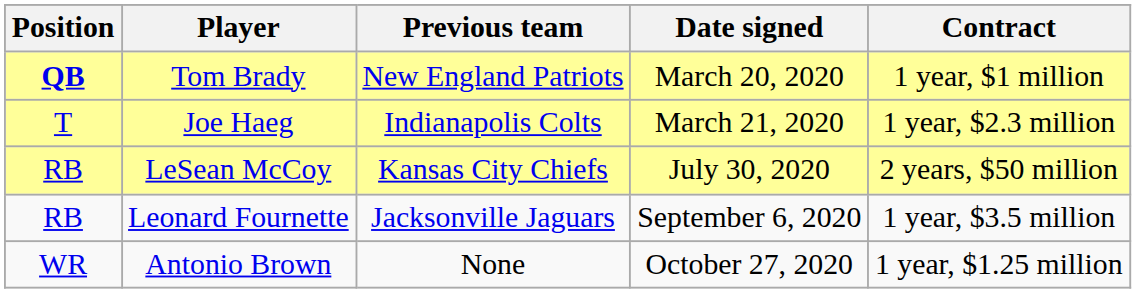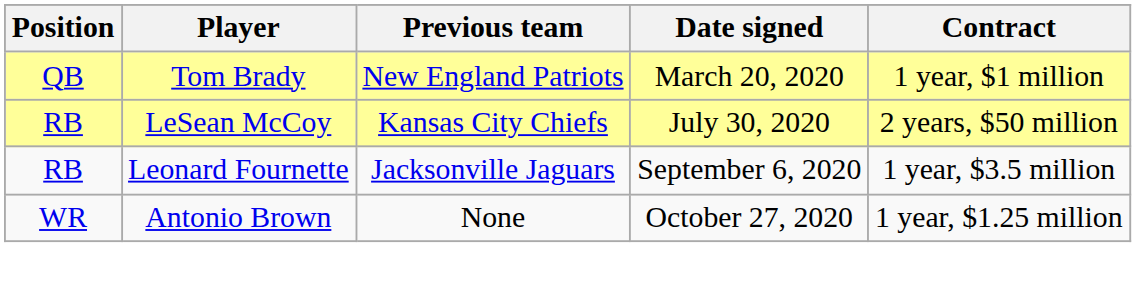Tom Brady | Position: bold -> normal
- row: T | Joe Haeg | Indianapolis Colts | March 21, 2020 | 1 year, $2.3 million
